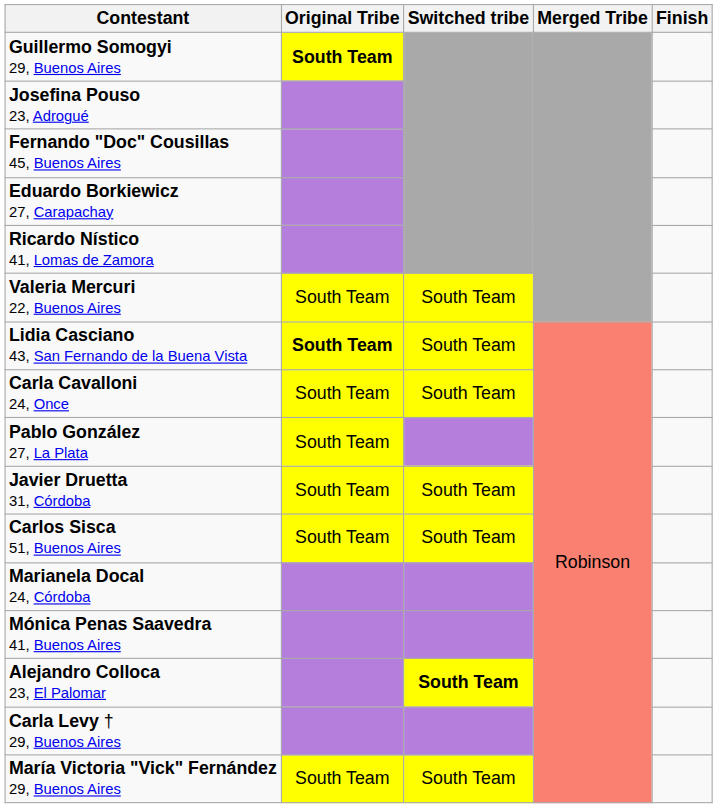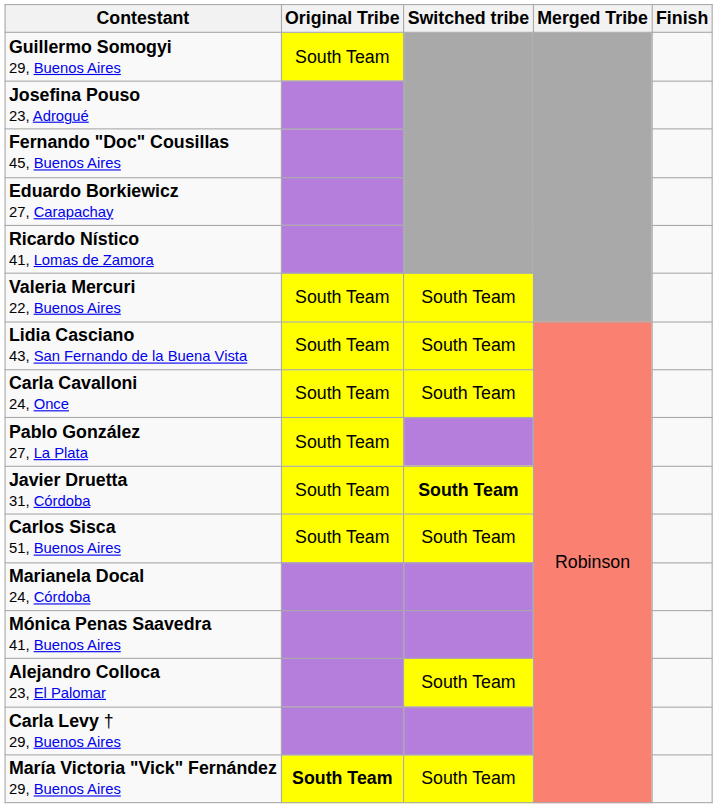Guillermo Somogyi 29, Buenos Aires | Original Tribe: bold -> normal
Lidia Casciano 43, San Fernando de la Buena Vista | Original Tribe: bold -> normal
Javier Druetta 31, Córdoba | Switched tribe: normal -> bold
Alejandro Colloca 23, El Palomar | Switched tribe: bold -> normal
María Victoria "Vick" Fernández 29, Buenos Aires | Original Tribe: normal -> bold
